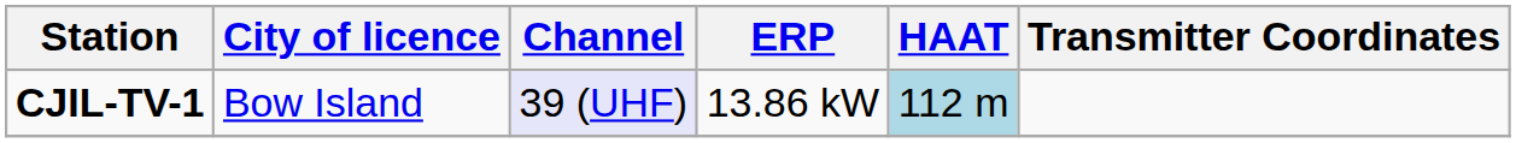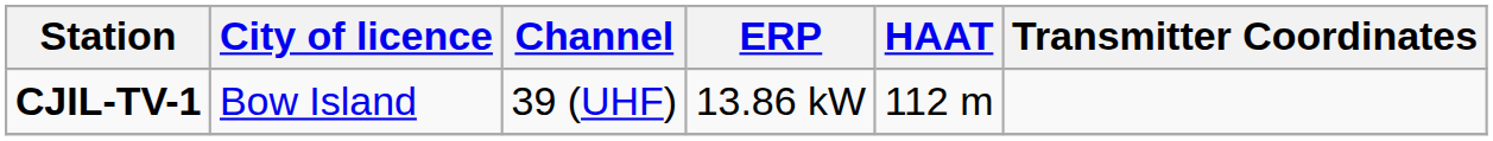CJIL-TV-1 | Channel: lavender background -> no background
CJIL-TV-1 | HAAT: lightblue background -> no background
